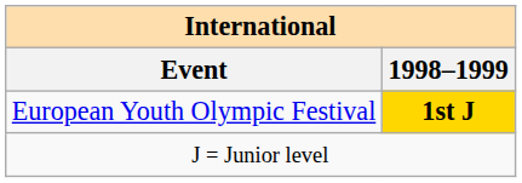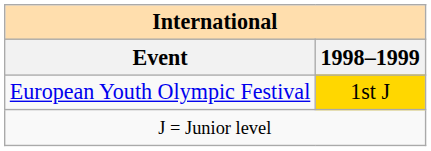European Youth Olympic Festival | 1998–1999: bold -> normal
